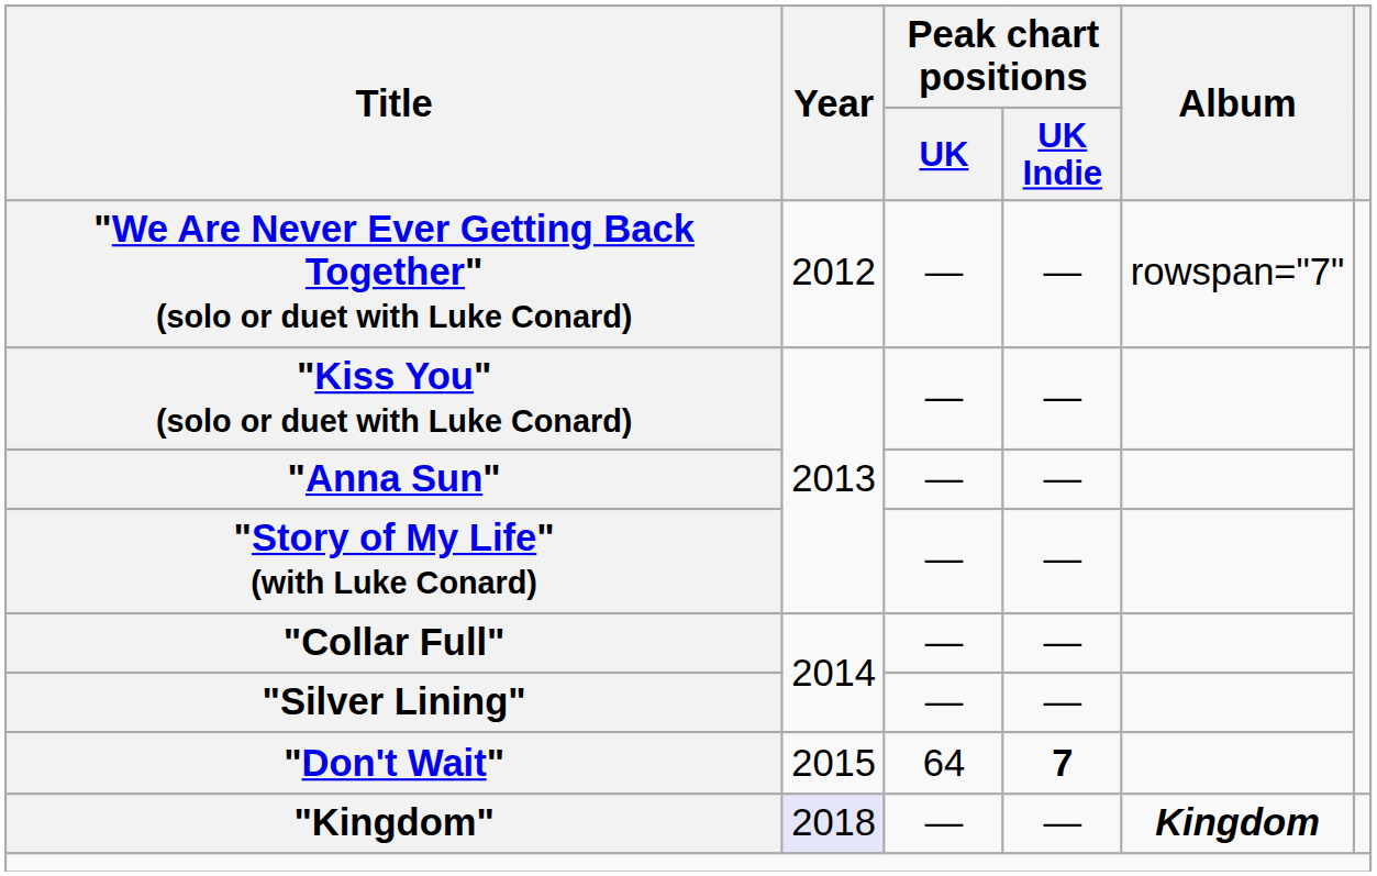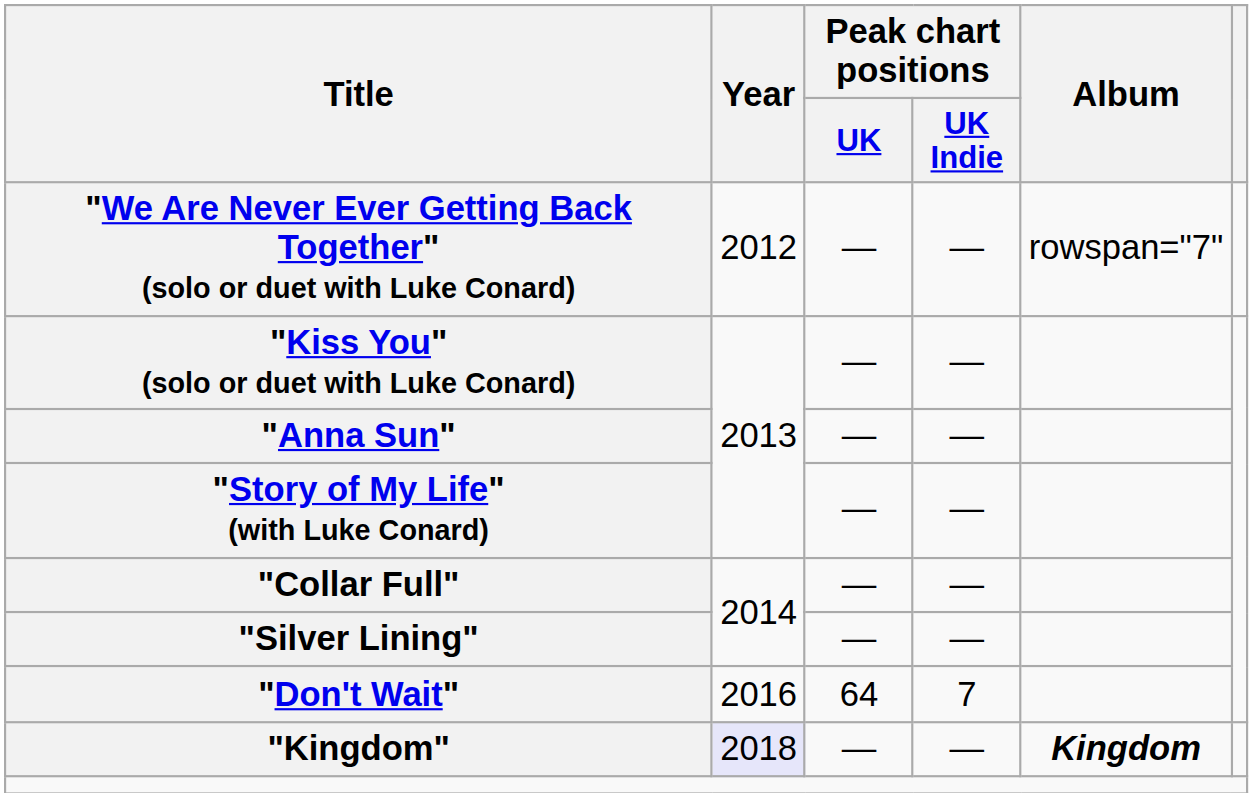"Don't Wait" | Year: 2015 -> 2016
"Don't Wait" | Peak chart positions / UK Indie: bold -> normal
